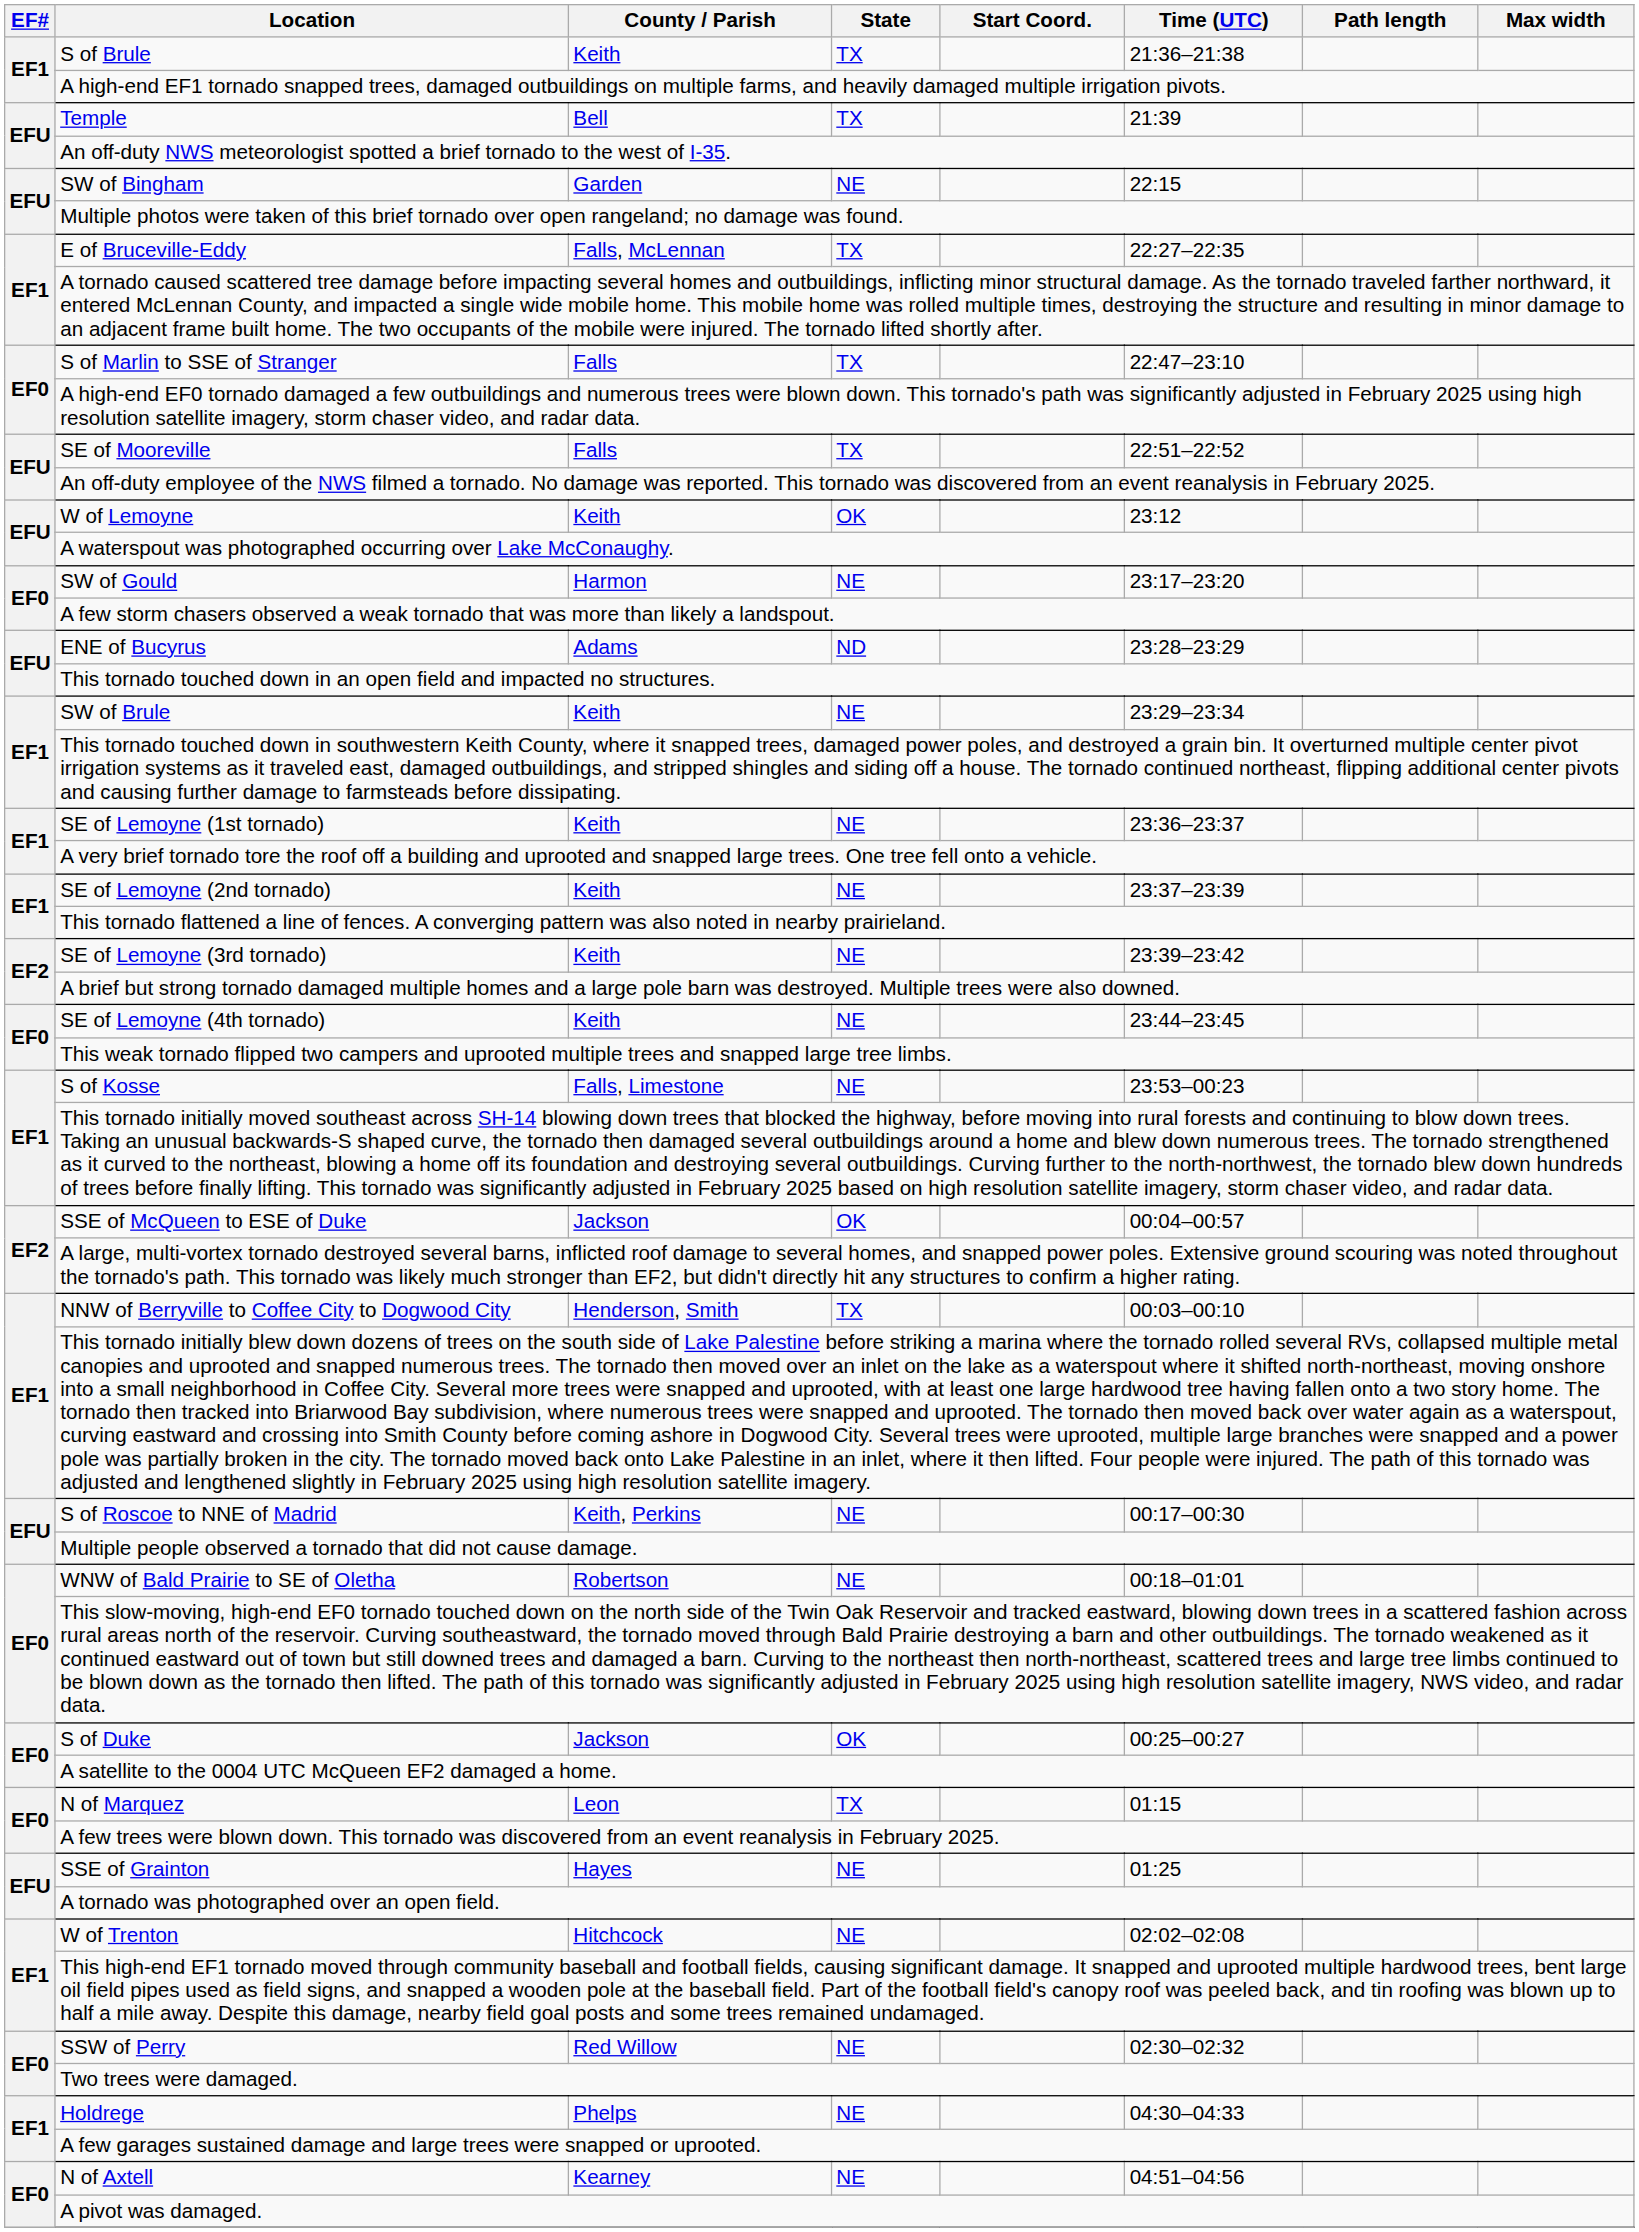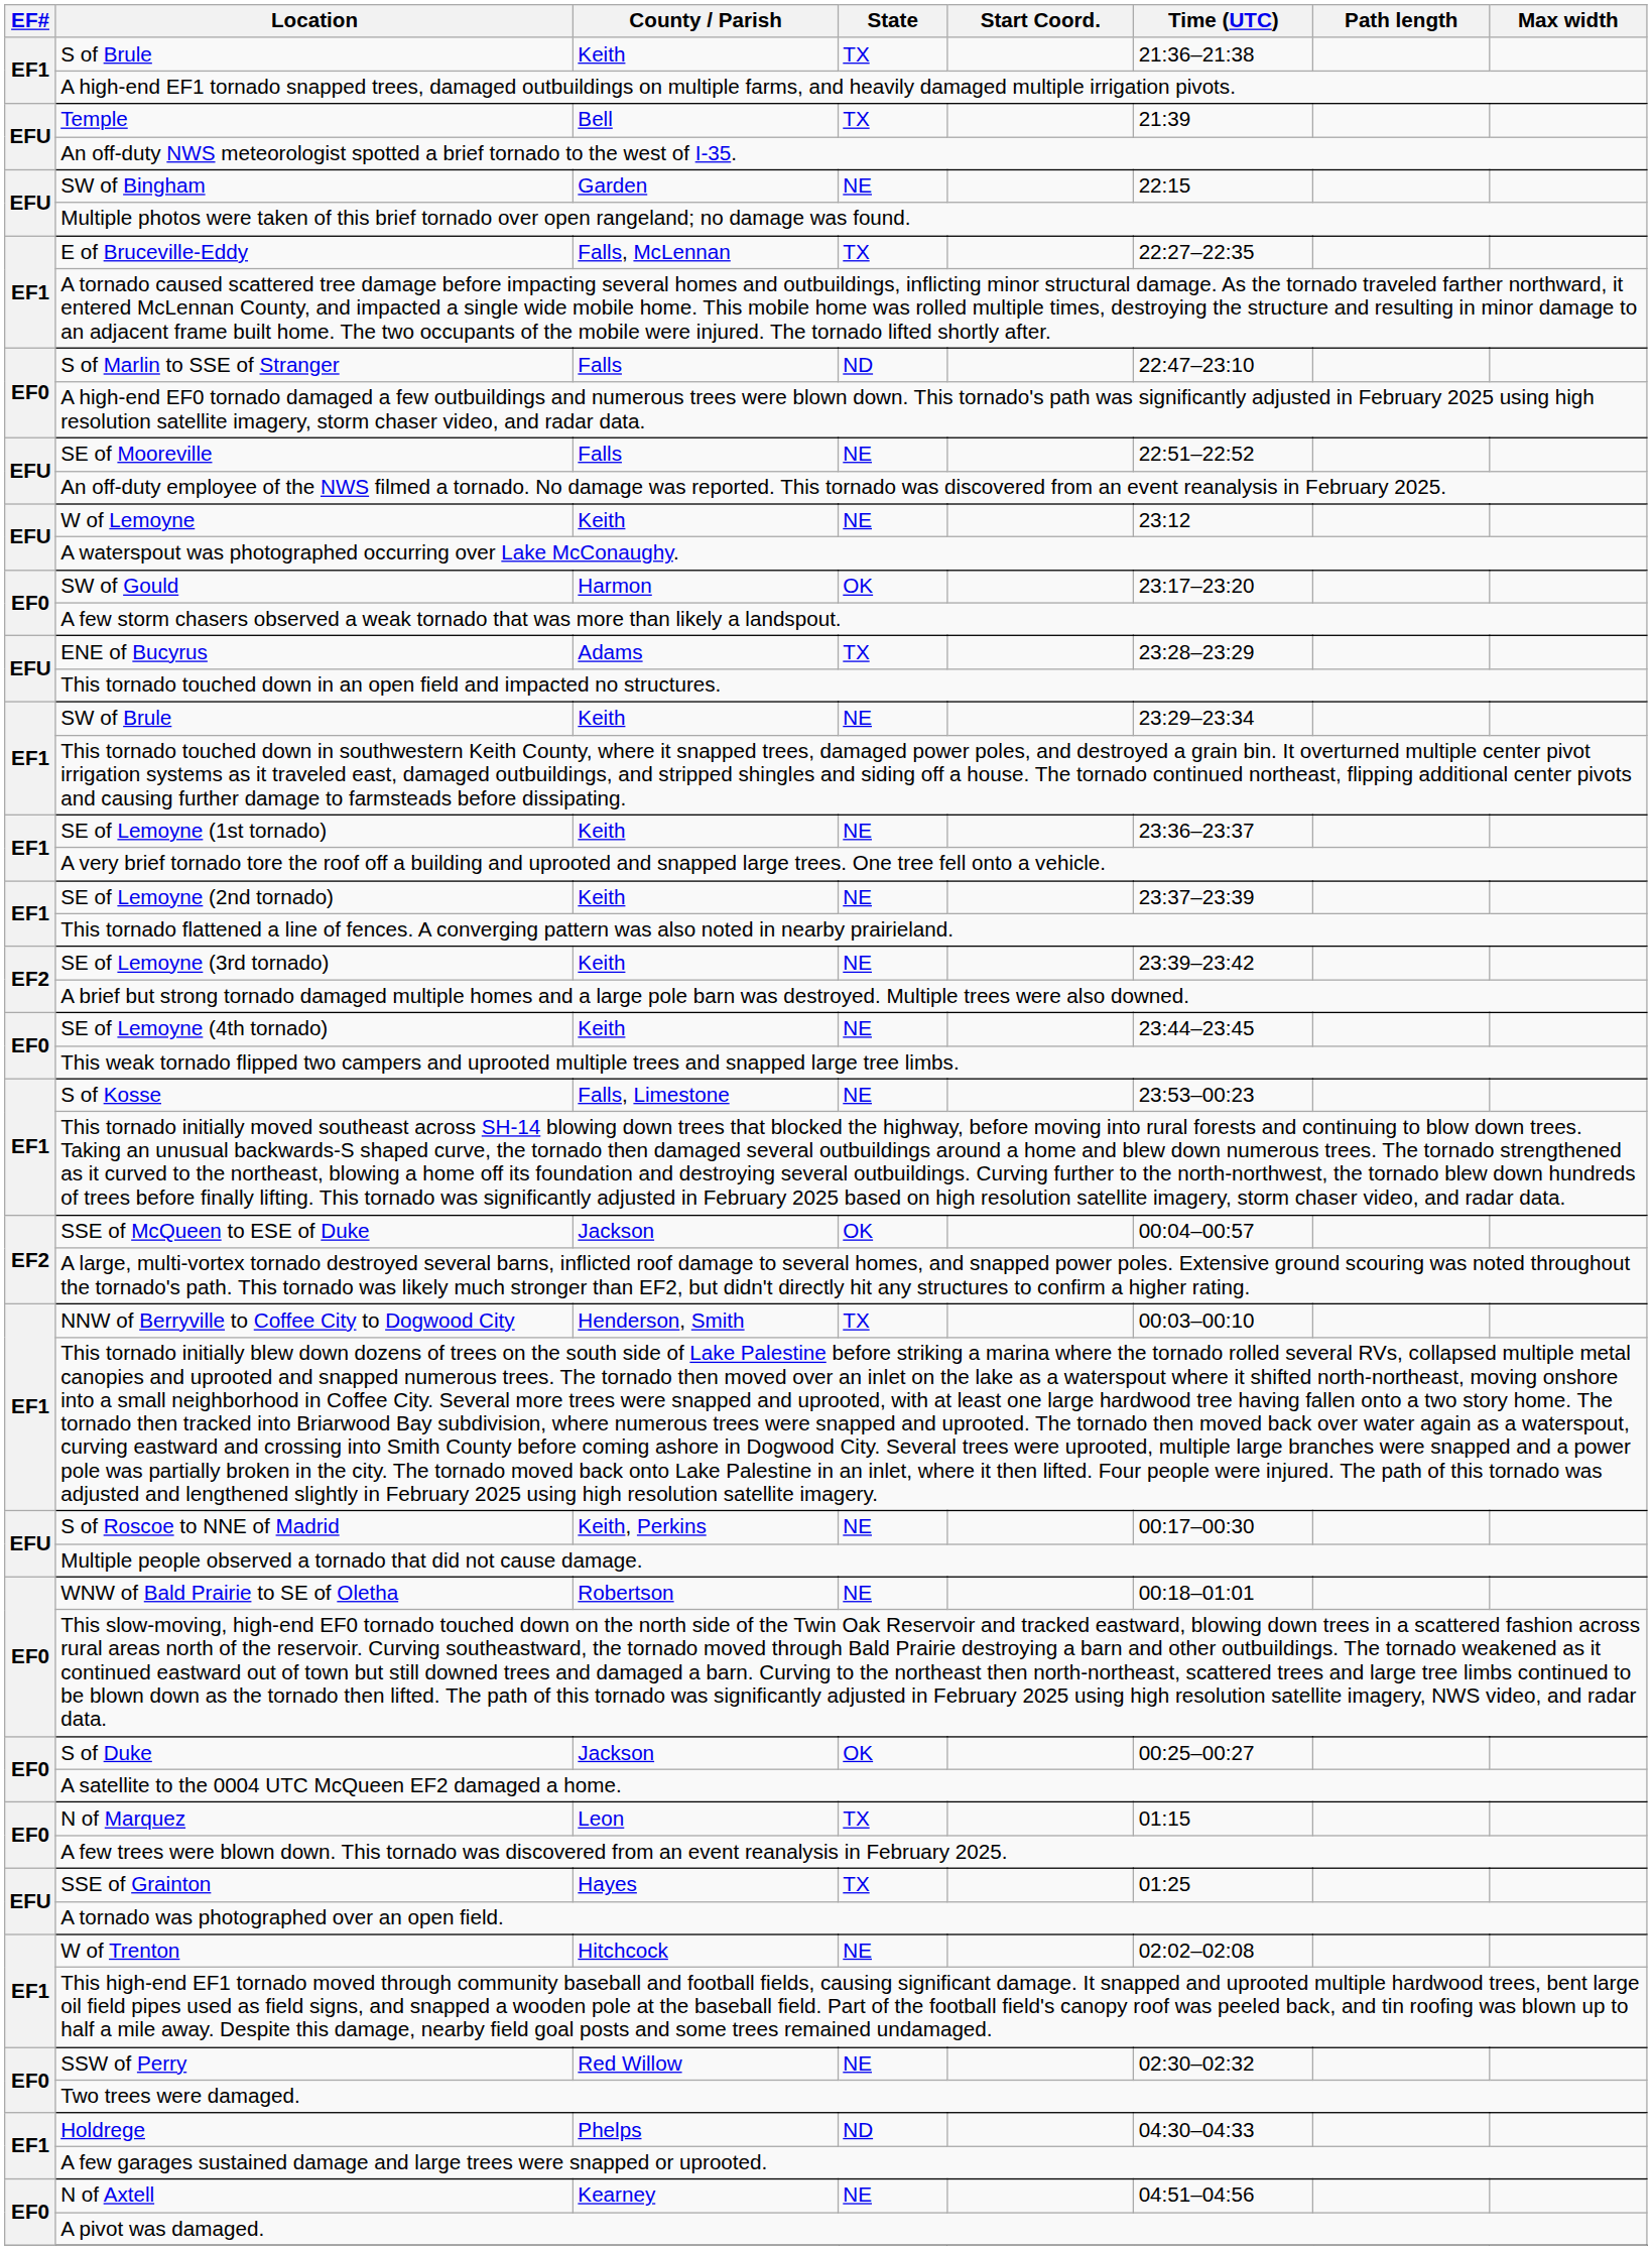S of Marlin to SSE of Stranger | State: TX -> ND
SE of Mooreville | State: TX -> NE
W of Lemoyne | State: OK -> NE
SW of Gould | State: NE -> OK
ENE of Bucyrus | State: ND -> TX
SSE of Grainton | State: NE -> TX
Holdrege | State: NE -> ND
